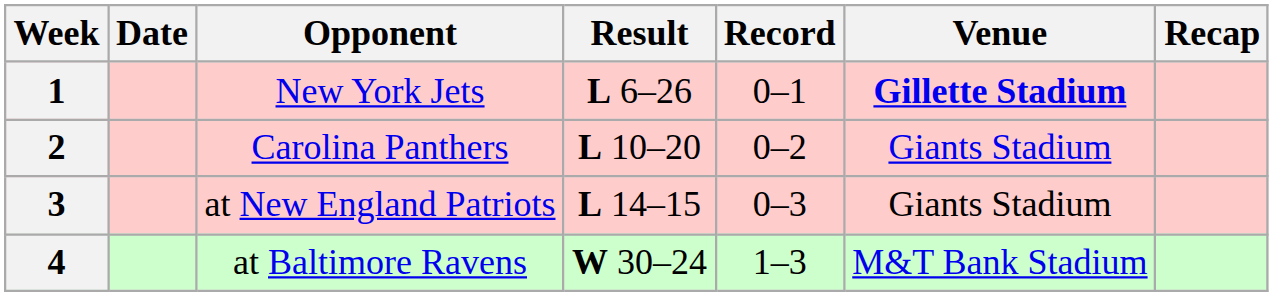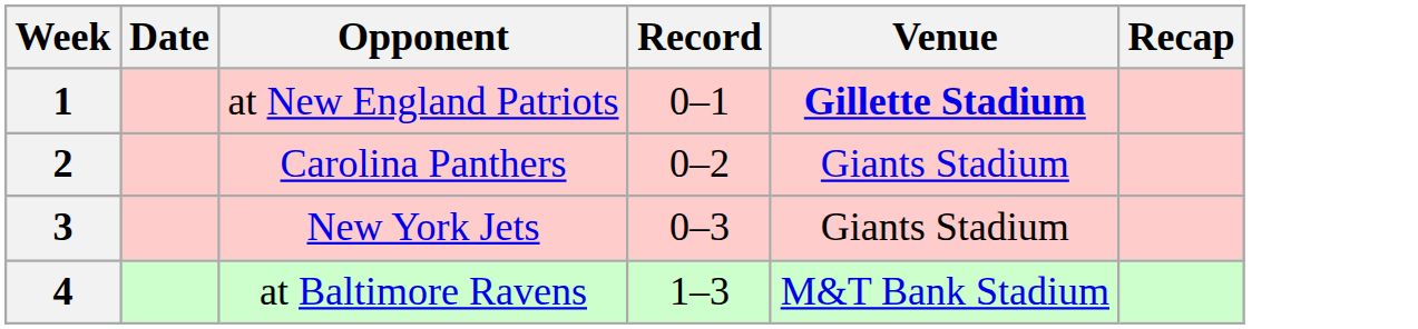- column: Result | L 6–26 | L 10–20 | L 14–15 | W 30–24
1 | Opponent: New York Jets -> at New England Patriots
3 | Opponent: at New England Patriots -> New York Jets
